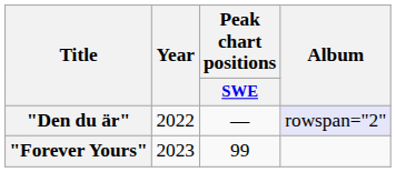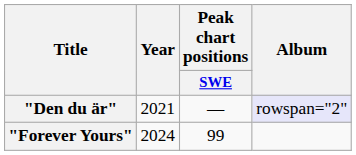"Den du är" | Year: 2022 -> 2021
"Forever Yours" | Year: 2023 -> 2024
